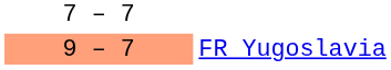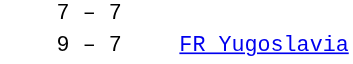FR Yugoslavia | column 1: lightsalmon background -> no background
